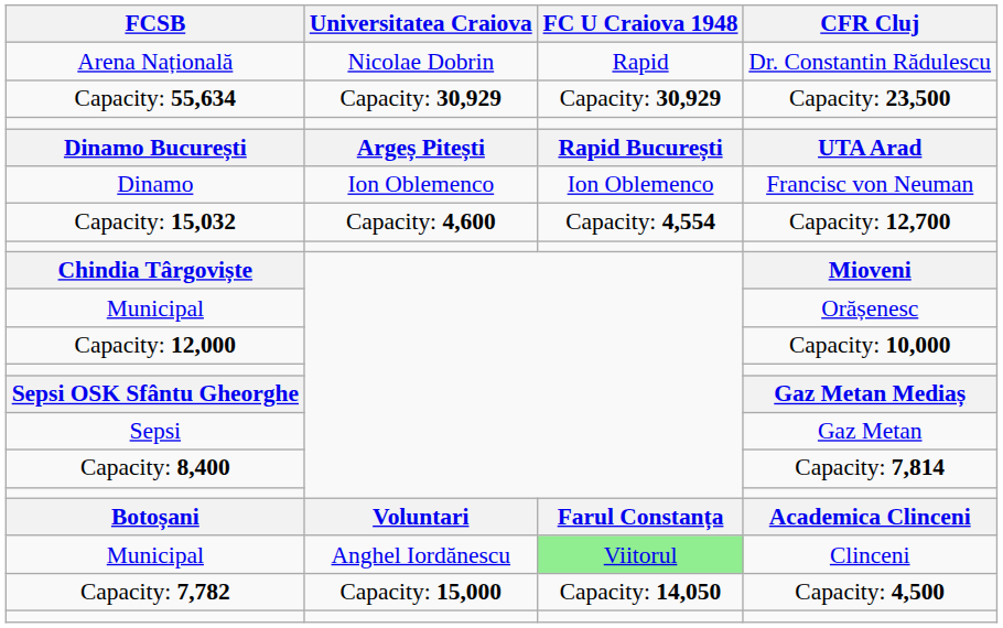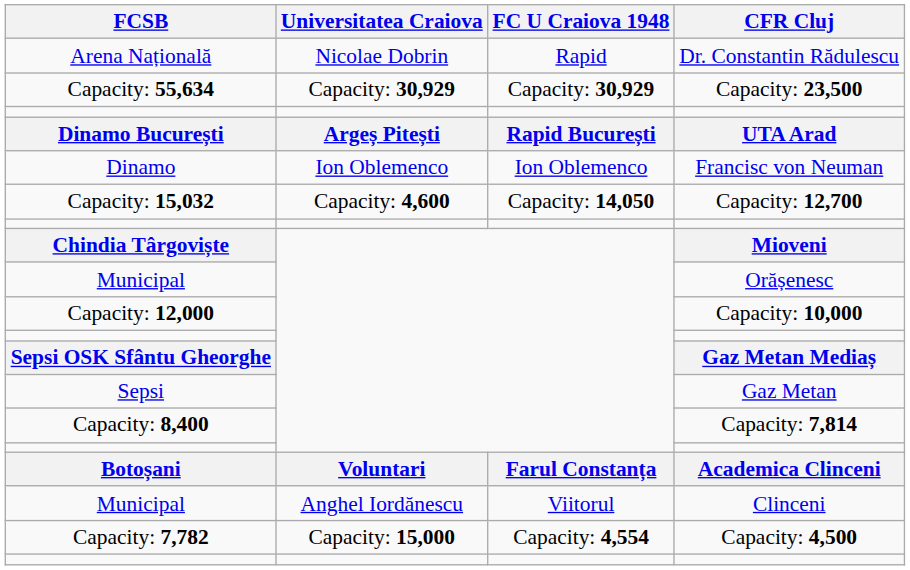Capacity: 12,700 | FC U Craiova 1948: Capacity: 4,554 -> Capacity: 14,050
Clinceni | FC U Craiova 1948: lightgreen background -> no background
Capacity: 4,500 | FC U Craiova 1948: Capacity: 14,050 -> Capacity: 4,554
